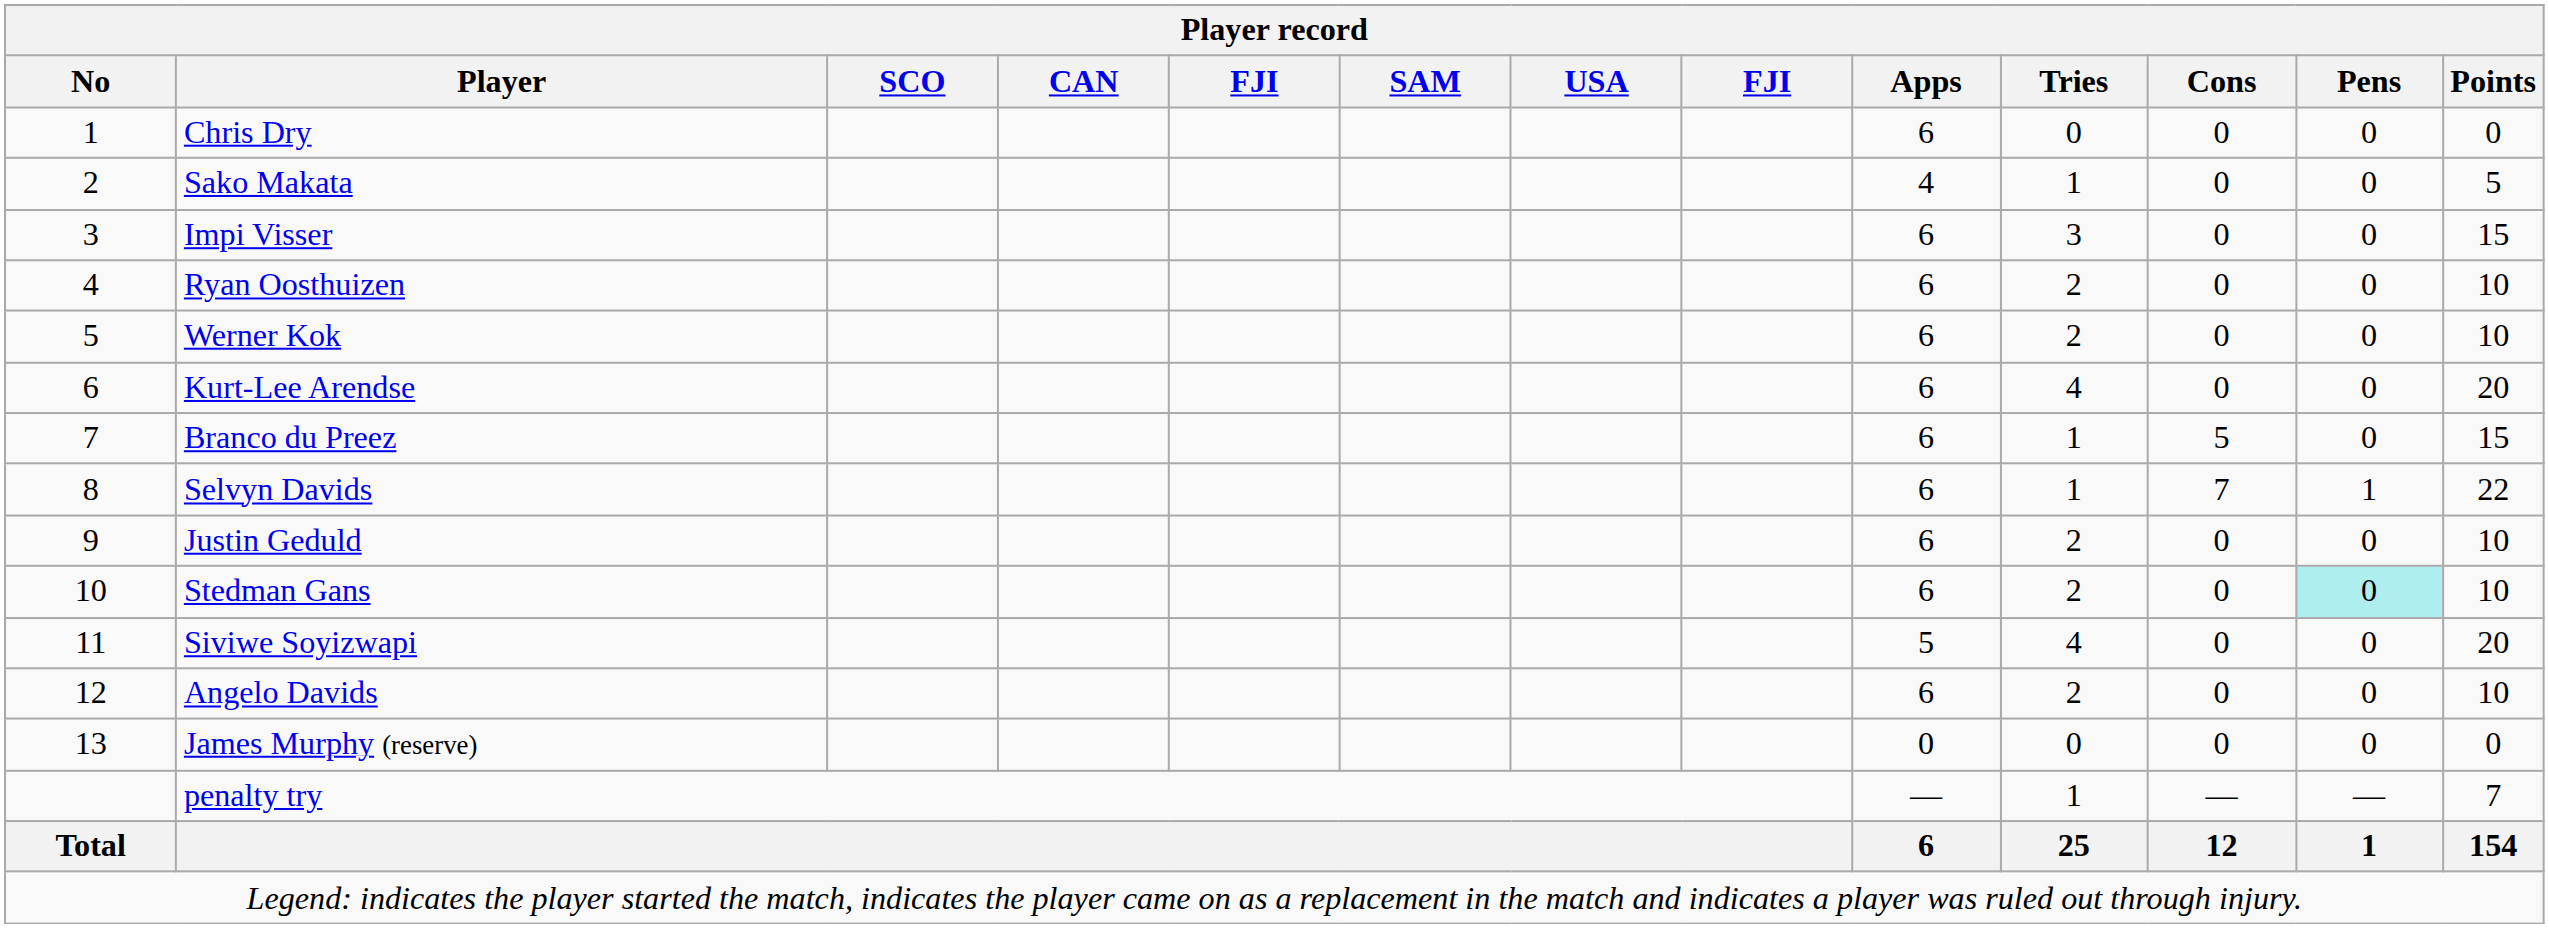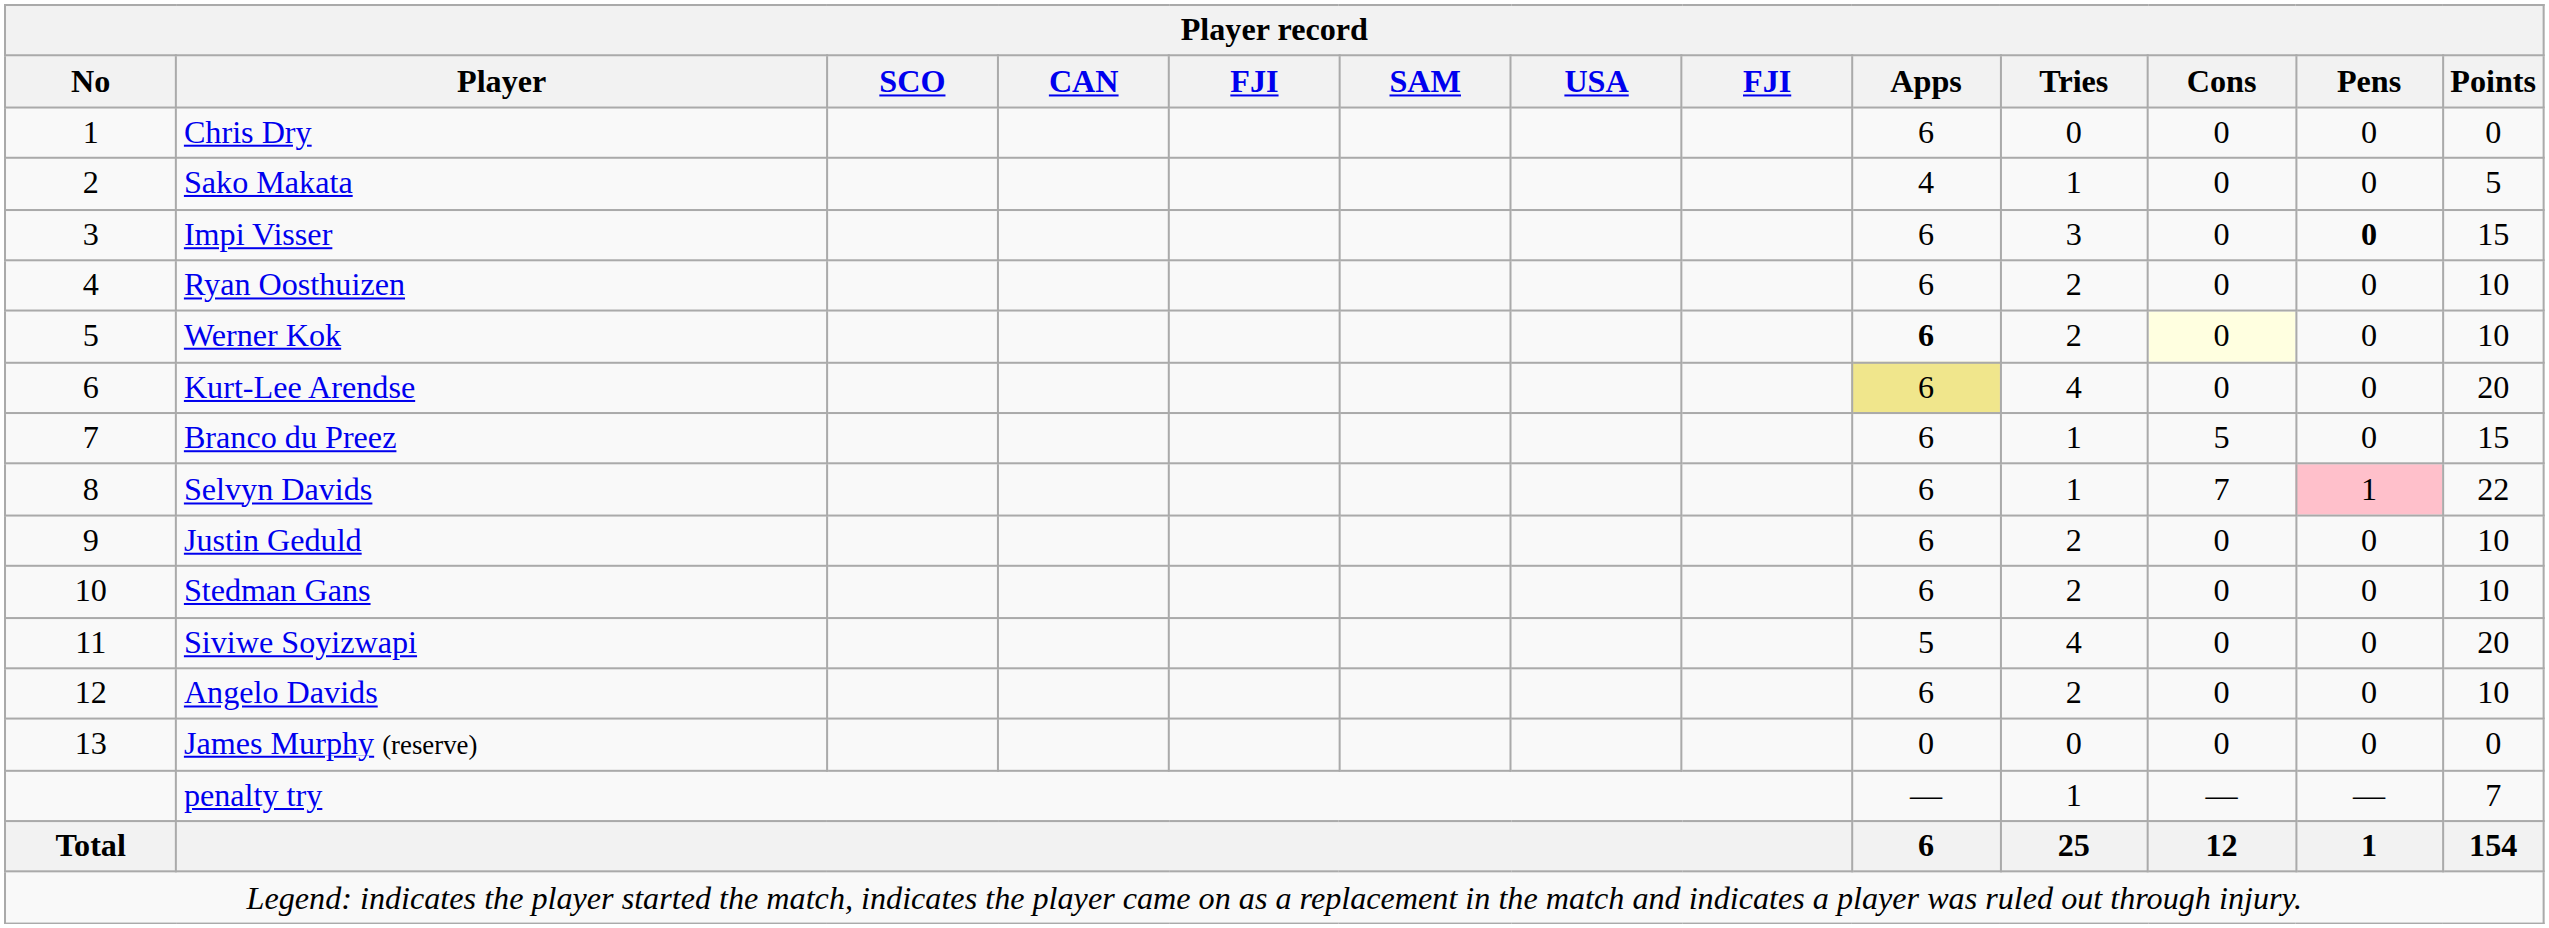Impi Visser | Pens: normal -> bold
Werner Kok | Apps: normal -> bold
Werner Kok | Cons: no background -> lightyellow background
Kurt-Lee Arendse | Apps: no background -> khaki background
Selvyn Davids | Pens: no background -> pink background
Stedman Gans | Pens: paleturquoise background -> no background
